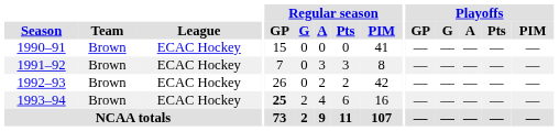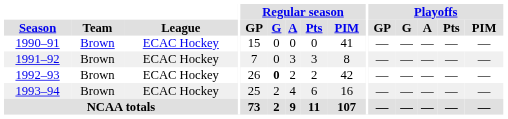1992–93 | Regular season / G: normal -> bold
1993–94 | Regular season / GP: bold -> normal
